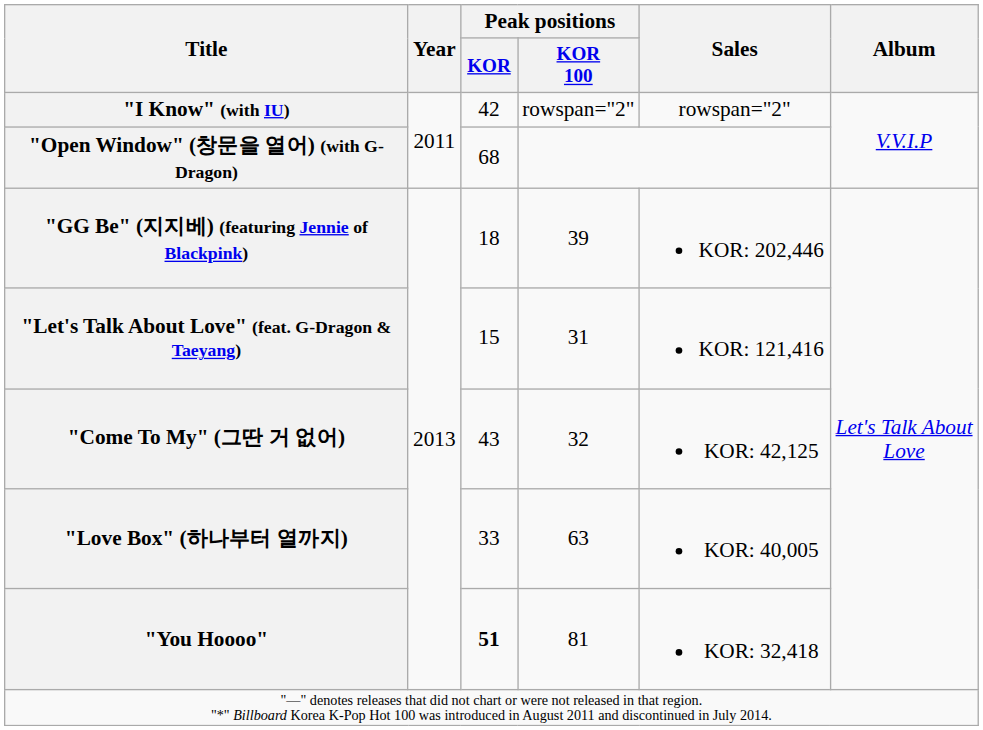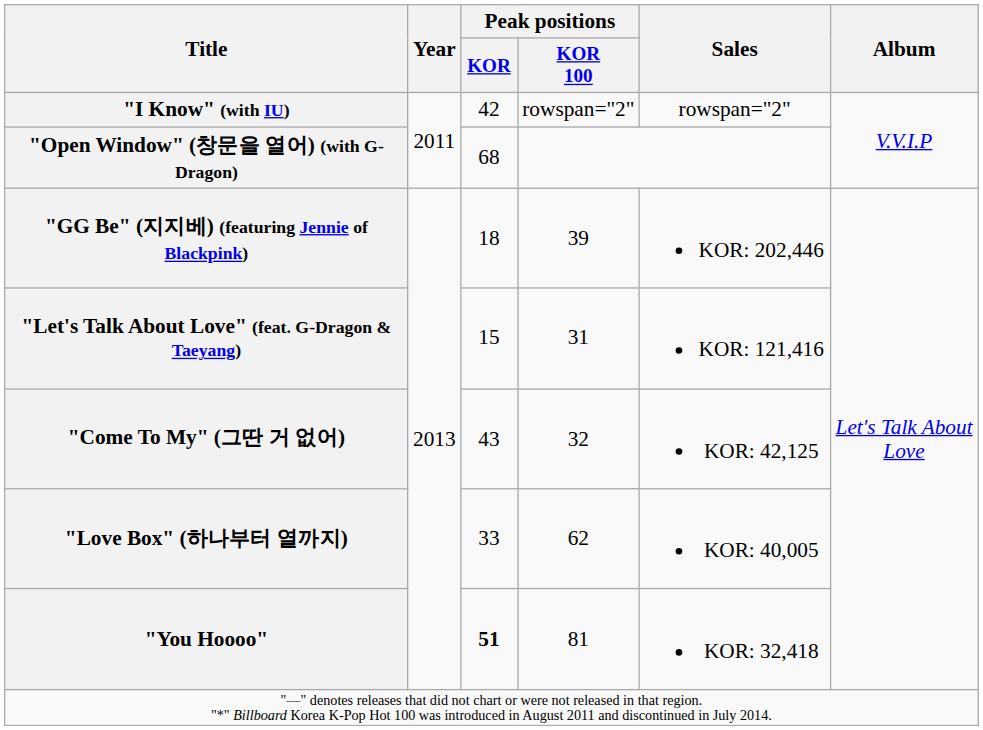"Love Box" (하나부터 열까지) | Peak positions / KOR 100: 63 -> 62
